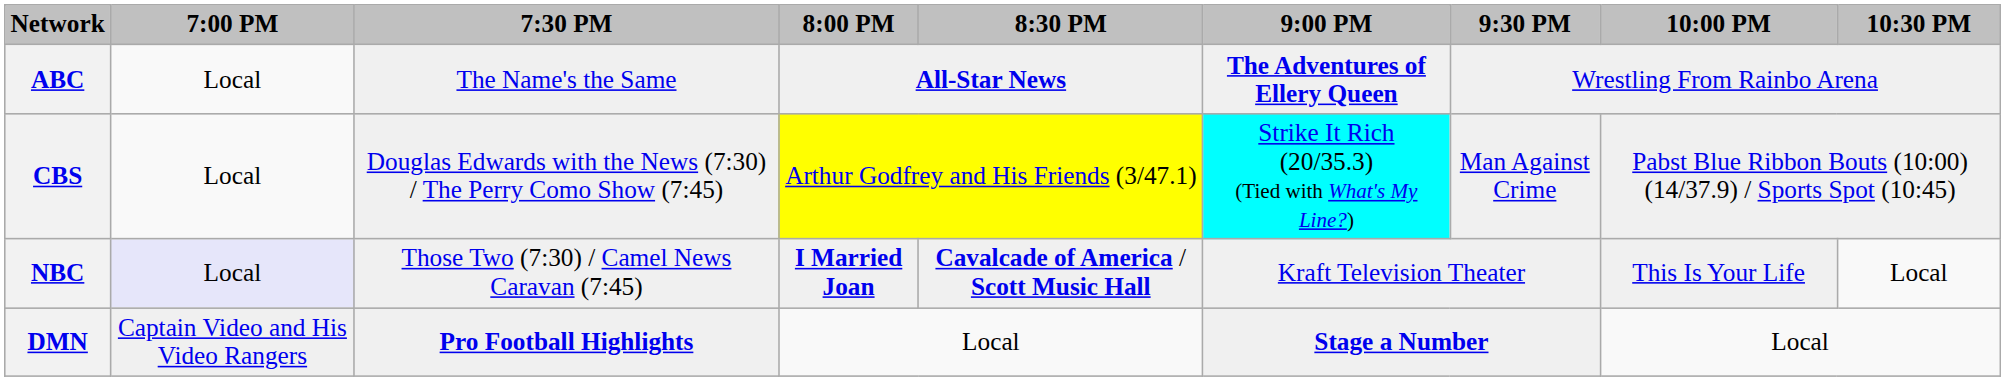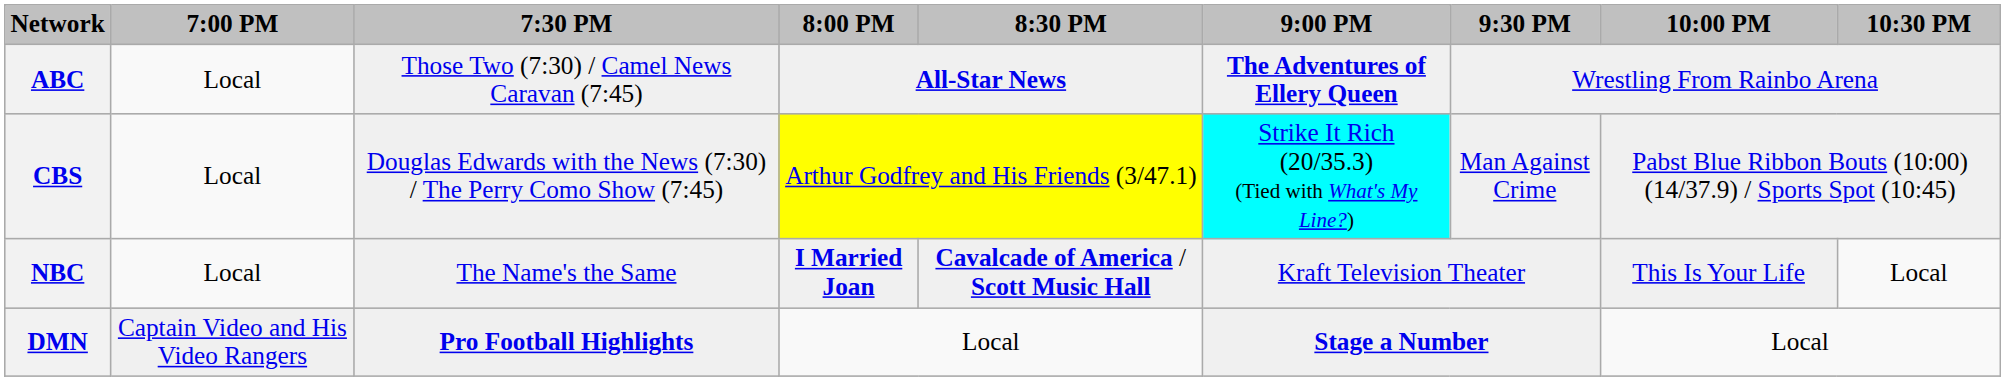ABC | 7:30 PM: The Name's the Same -> Those Two (7:30) / Camel News Caravan (7:45)
NBC | 7:00 PM: lavender background -> no background
NBC | 7:30 PM: Those Two (7:30) / Camel News Caravan (7:45) -> The Name's the Same
